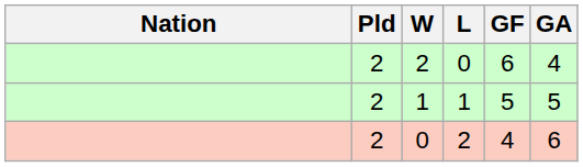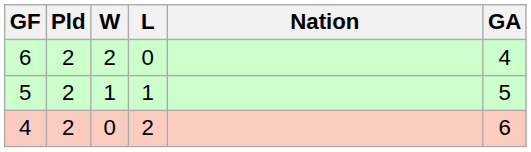columns swapped: Nation <-> GF
